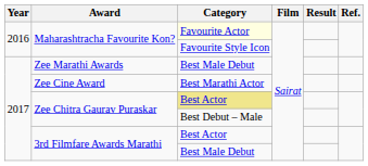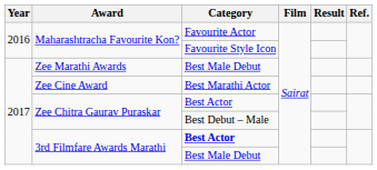Favourite Actor | Category: lightyellow background -> no background
Zee Chitra Gaurav Puraskar / Best Actor | Category: khaki background -> no background
3rd Filmfare Awards Marathi / Best Actor | Category: normal -> bold
